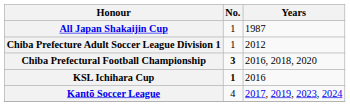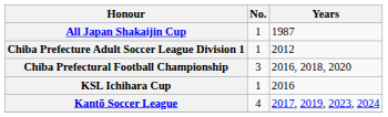Chiba Prefectural Football Championship | No.: bold -> normal
KSL Ichihara Cup | No.: bold -> normal
